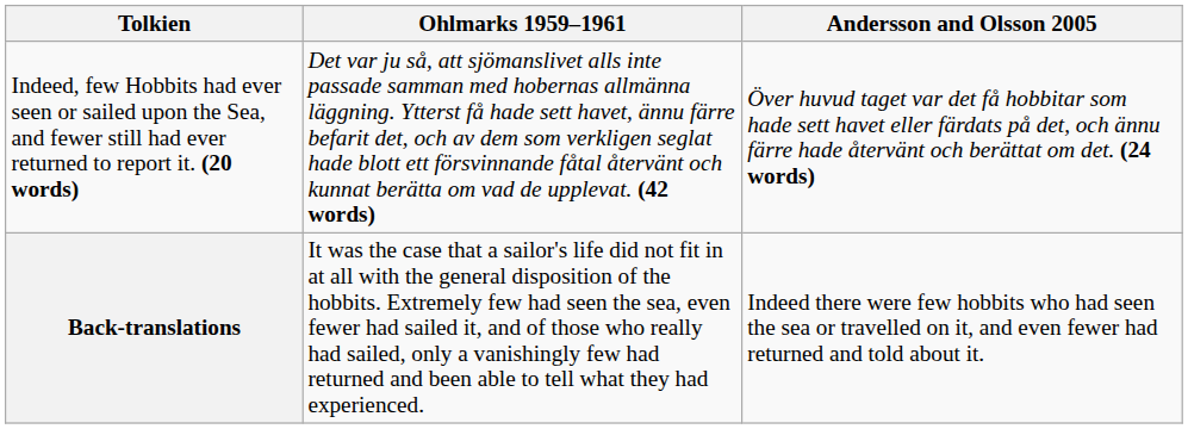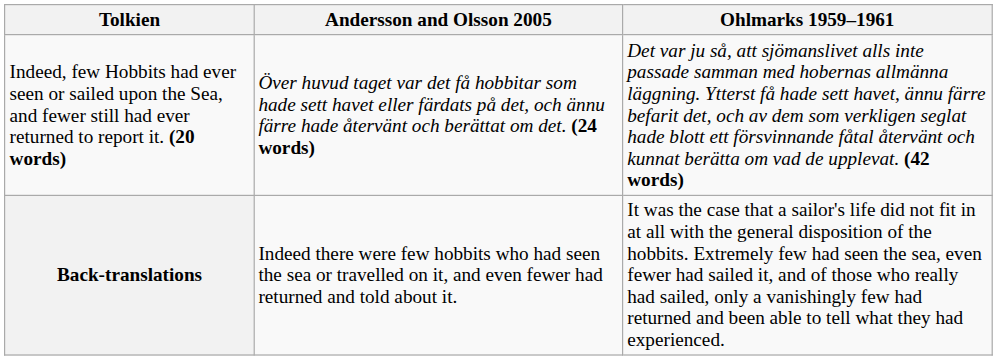columns swapped: Ohlmarks 1959–1961 <-> Andersson and Olsson 2005
